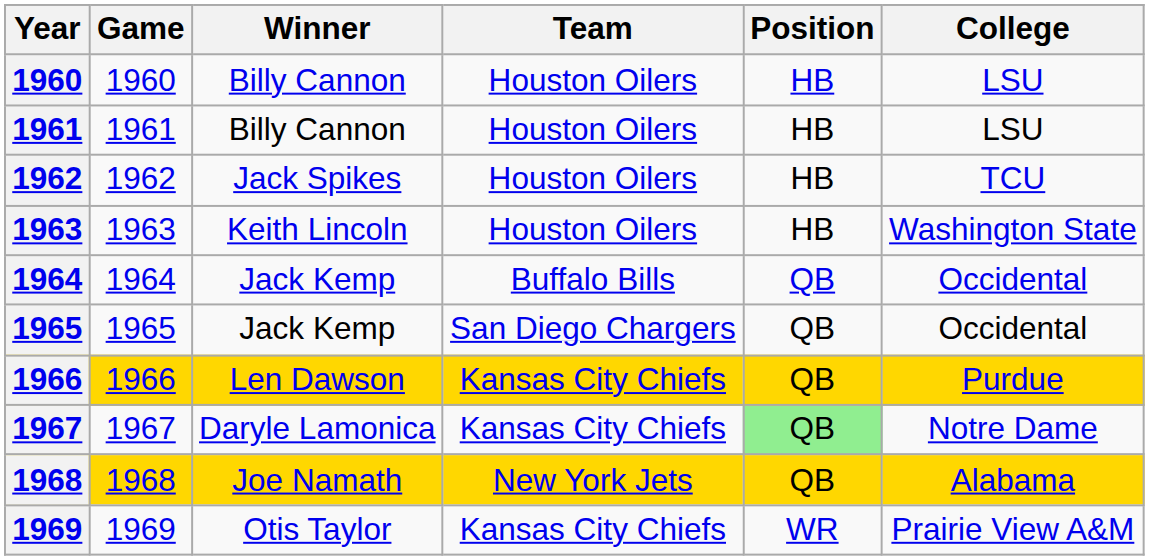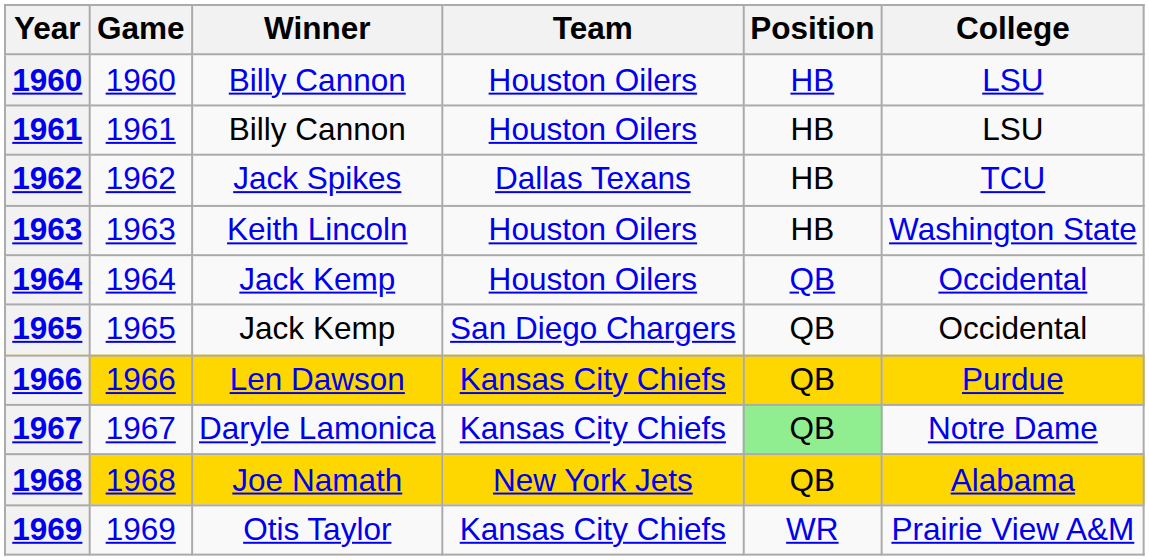row 4 | Team: Houston Oilers -> Dallas Texans
row 6 | Team: Buffalo Bills -> Houston Oilers
